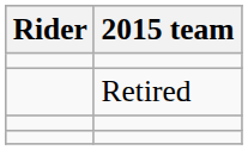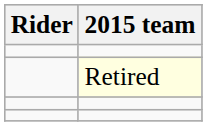row 3 | 2015 team: no background -> lightyellow background
